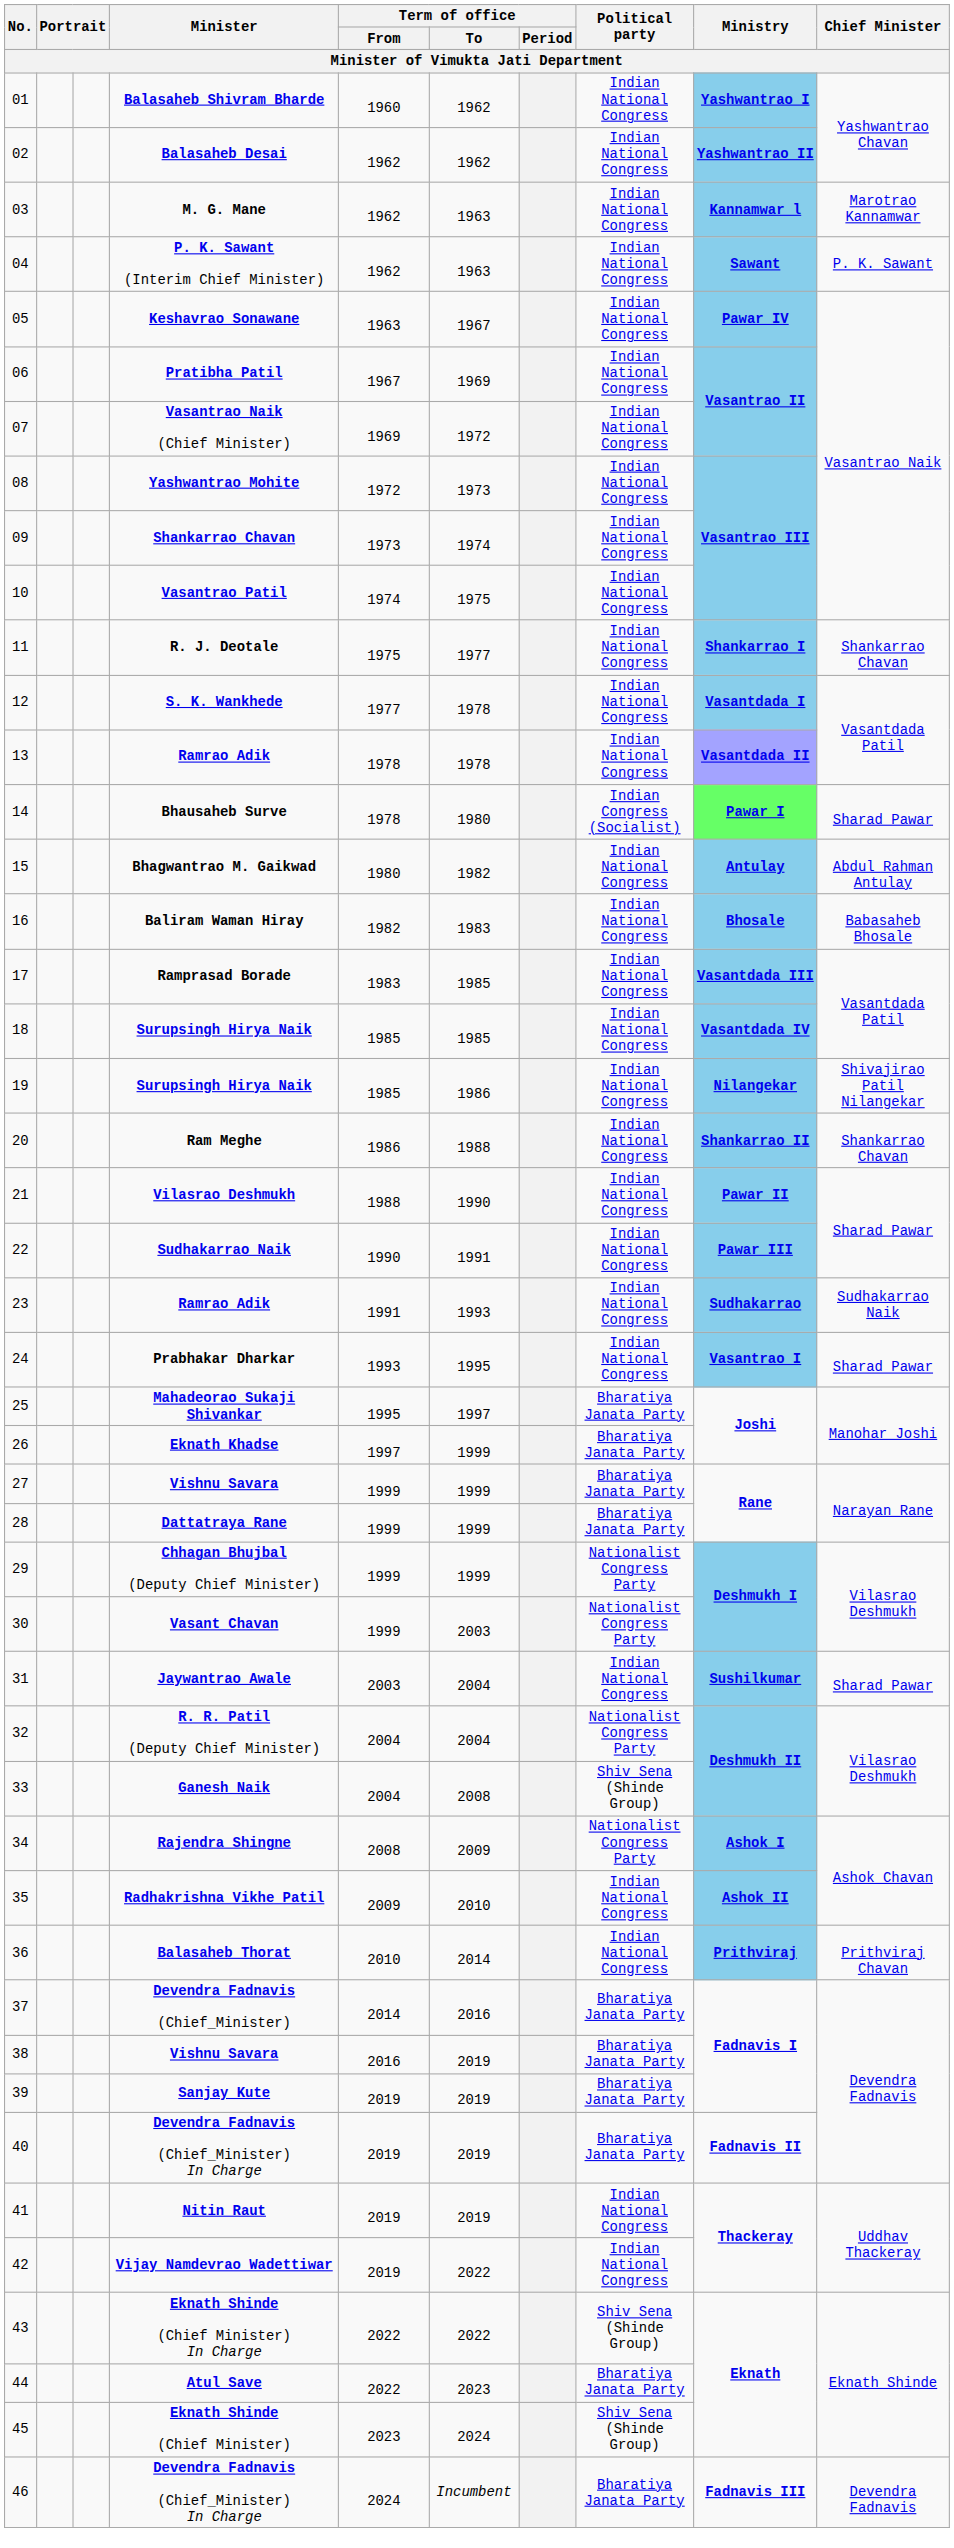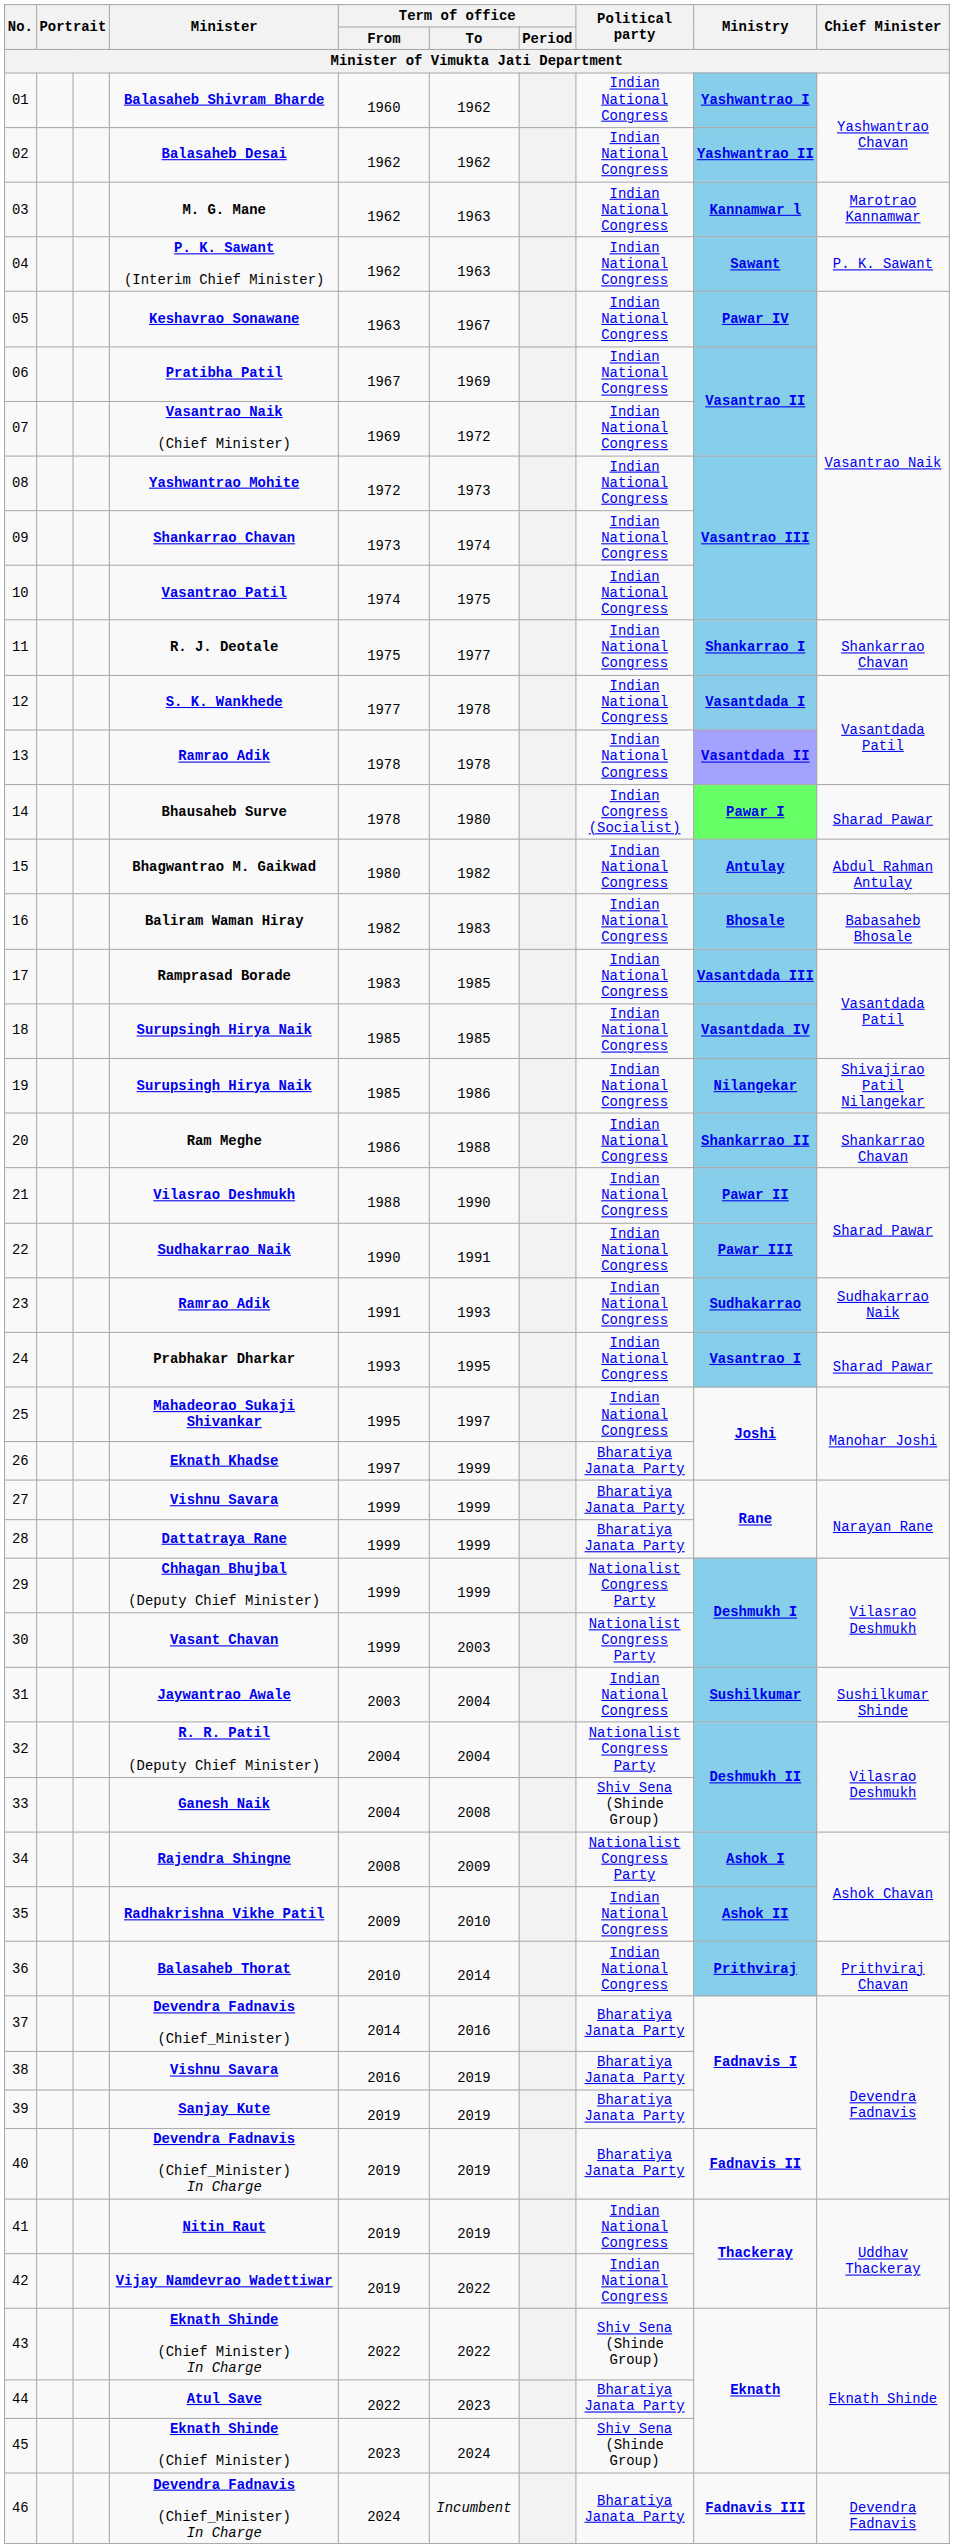Mahadeorao Sukaji Shivankar | Political party: Bharatiya Janata Party -> Indian National Congress
Jaywantrao Awale | Chief Minister: Sharad Pawar -> Sushilkumar Shinde
